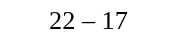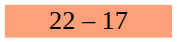row 1 | column 1: no background -> lightsalmon background
